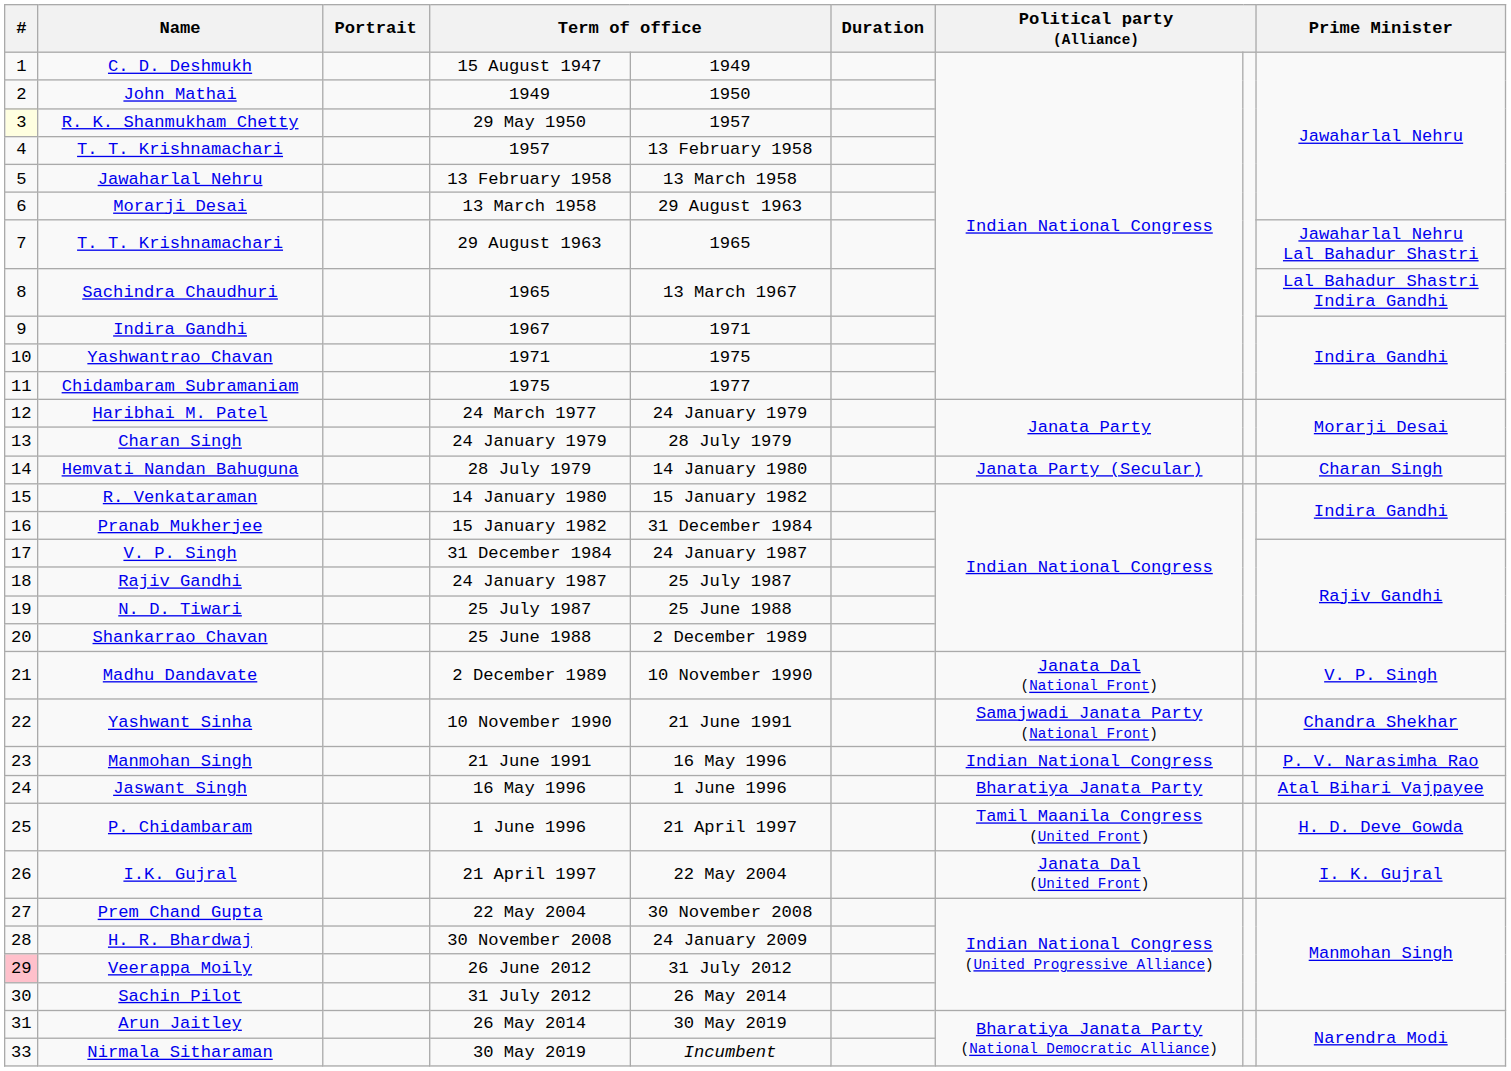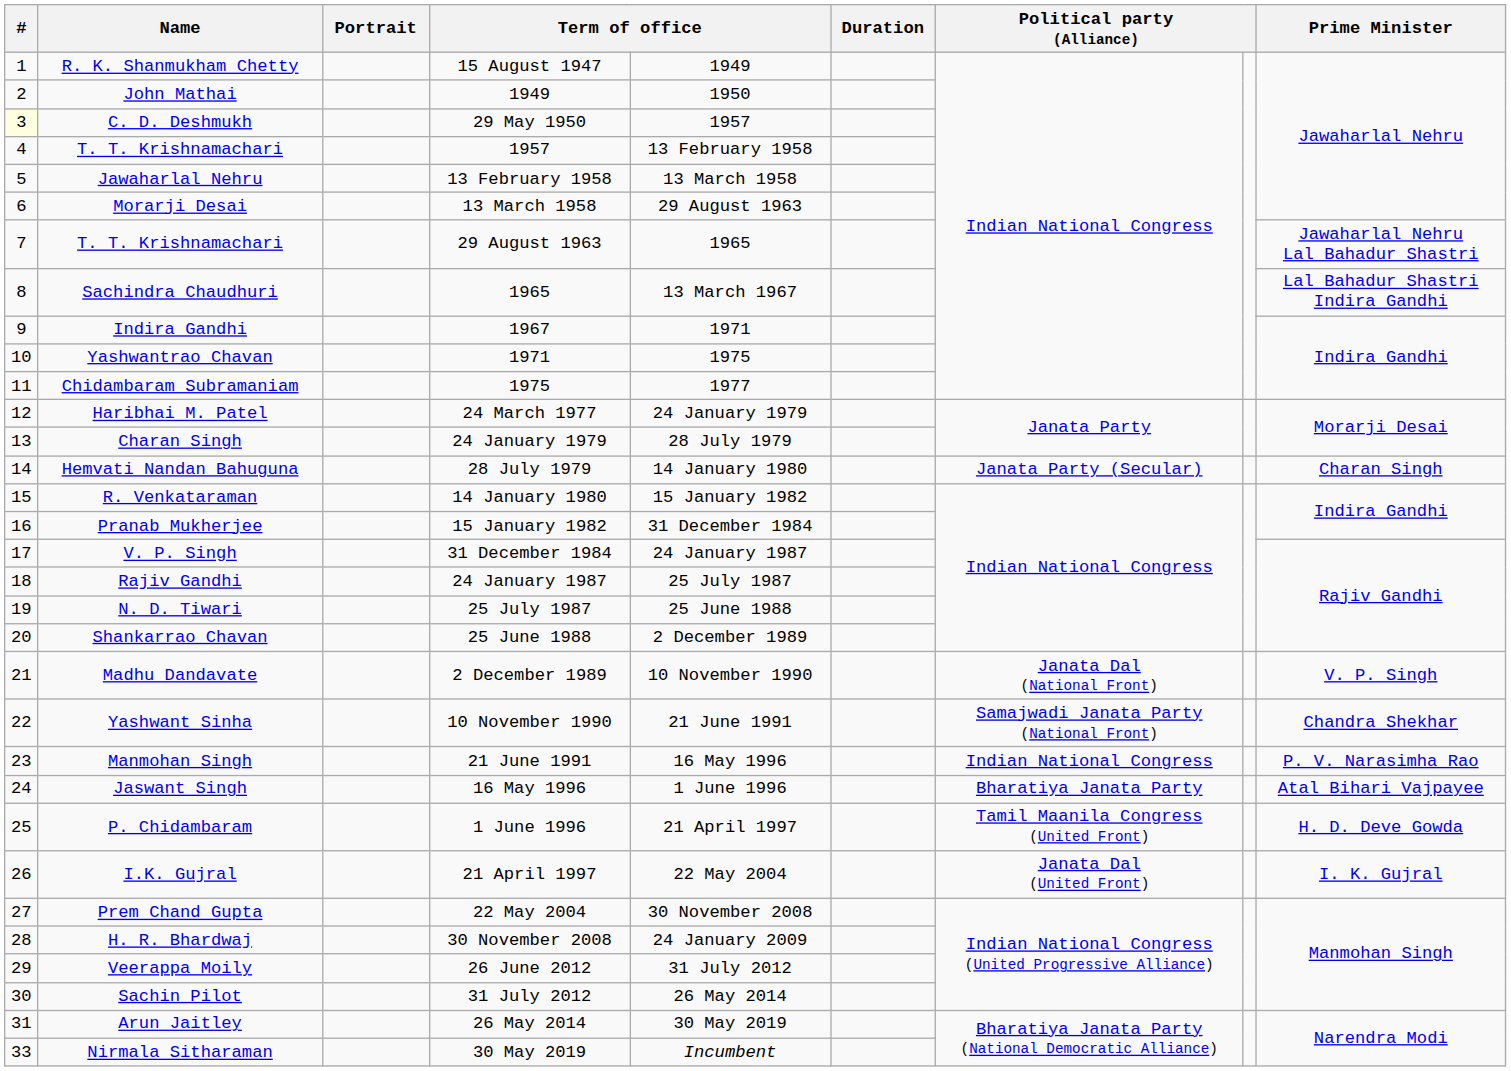15 August 1947 | Name: C. D. Deshmukh -> R. K. Shanmukham Chetty
29 May 1950 | Name: R. K. Shanmukham Chetty -> C. D. Deshmukh
26 June 2012 | #: pink background -> no background
